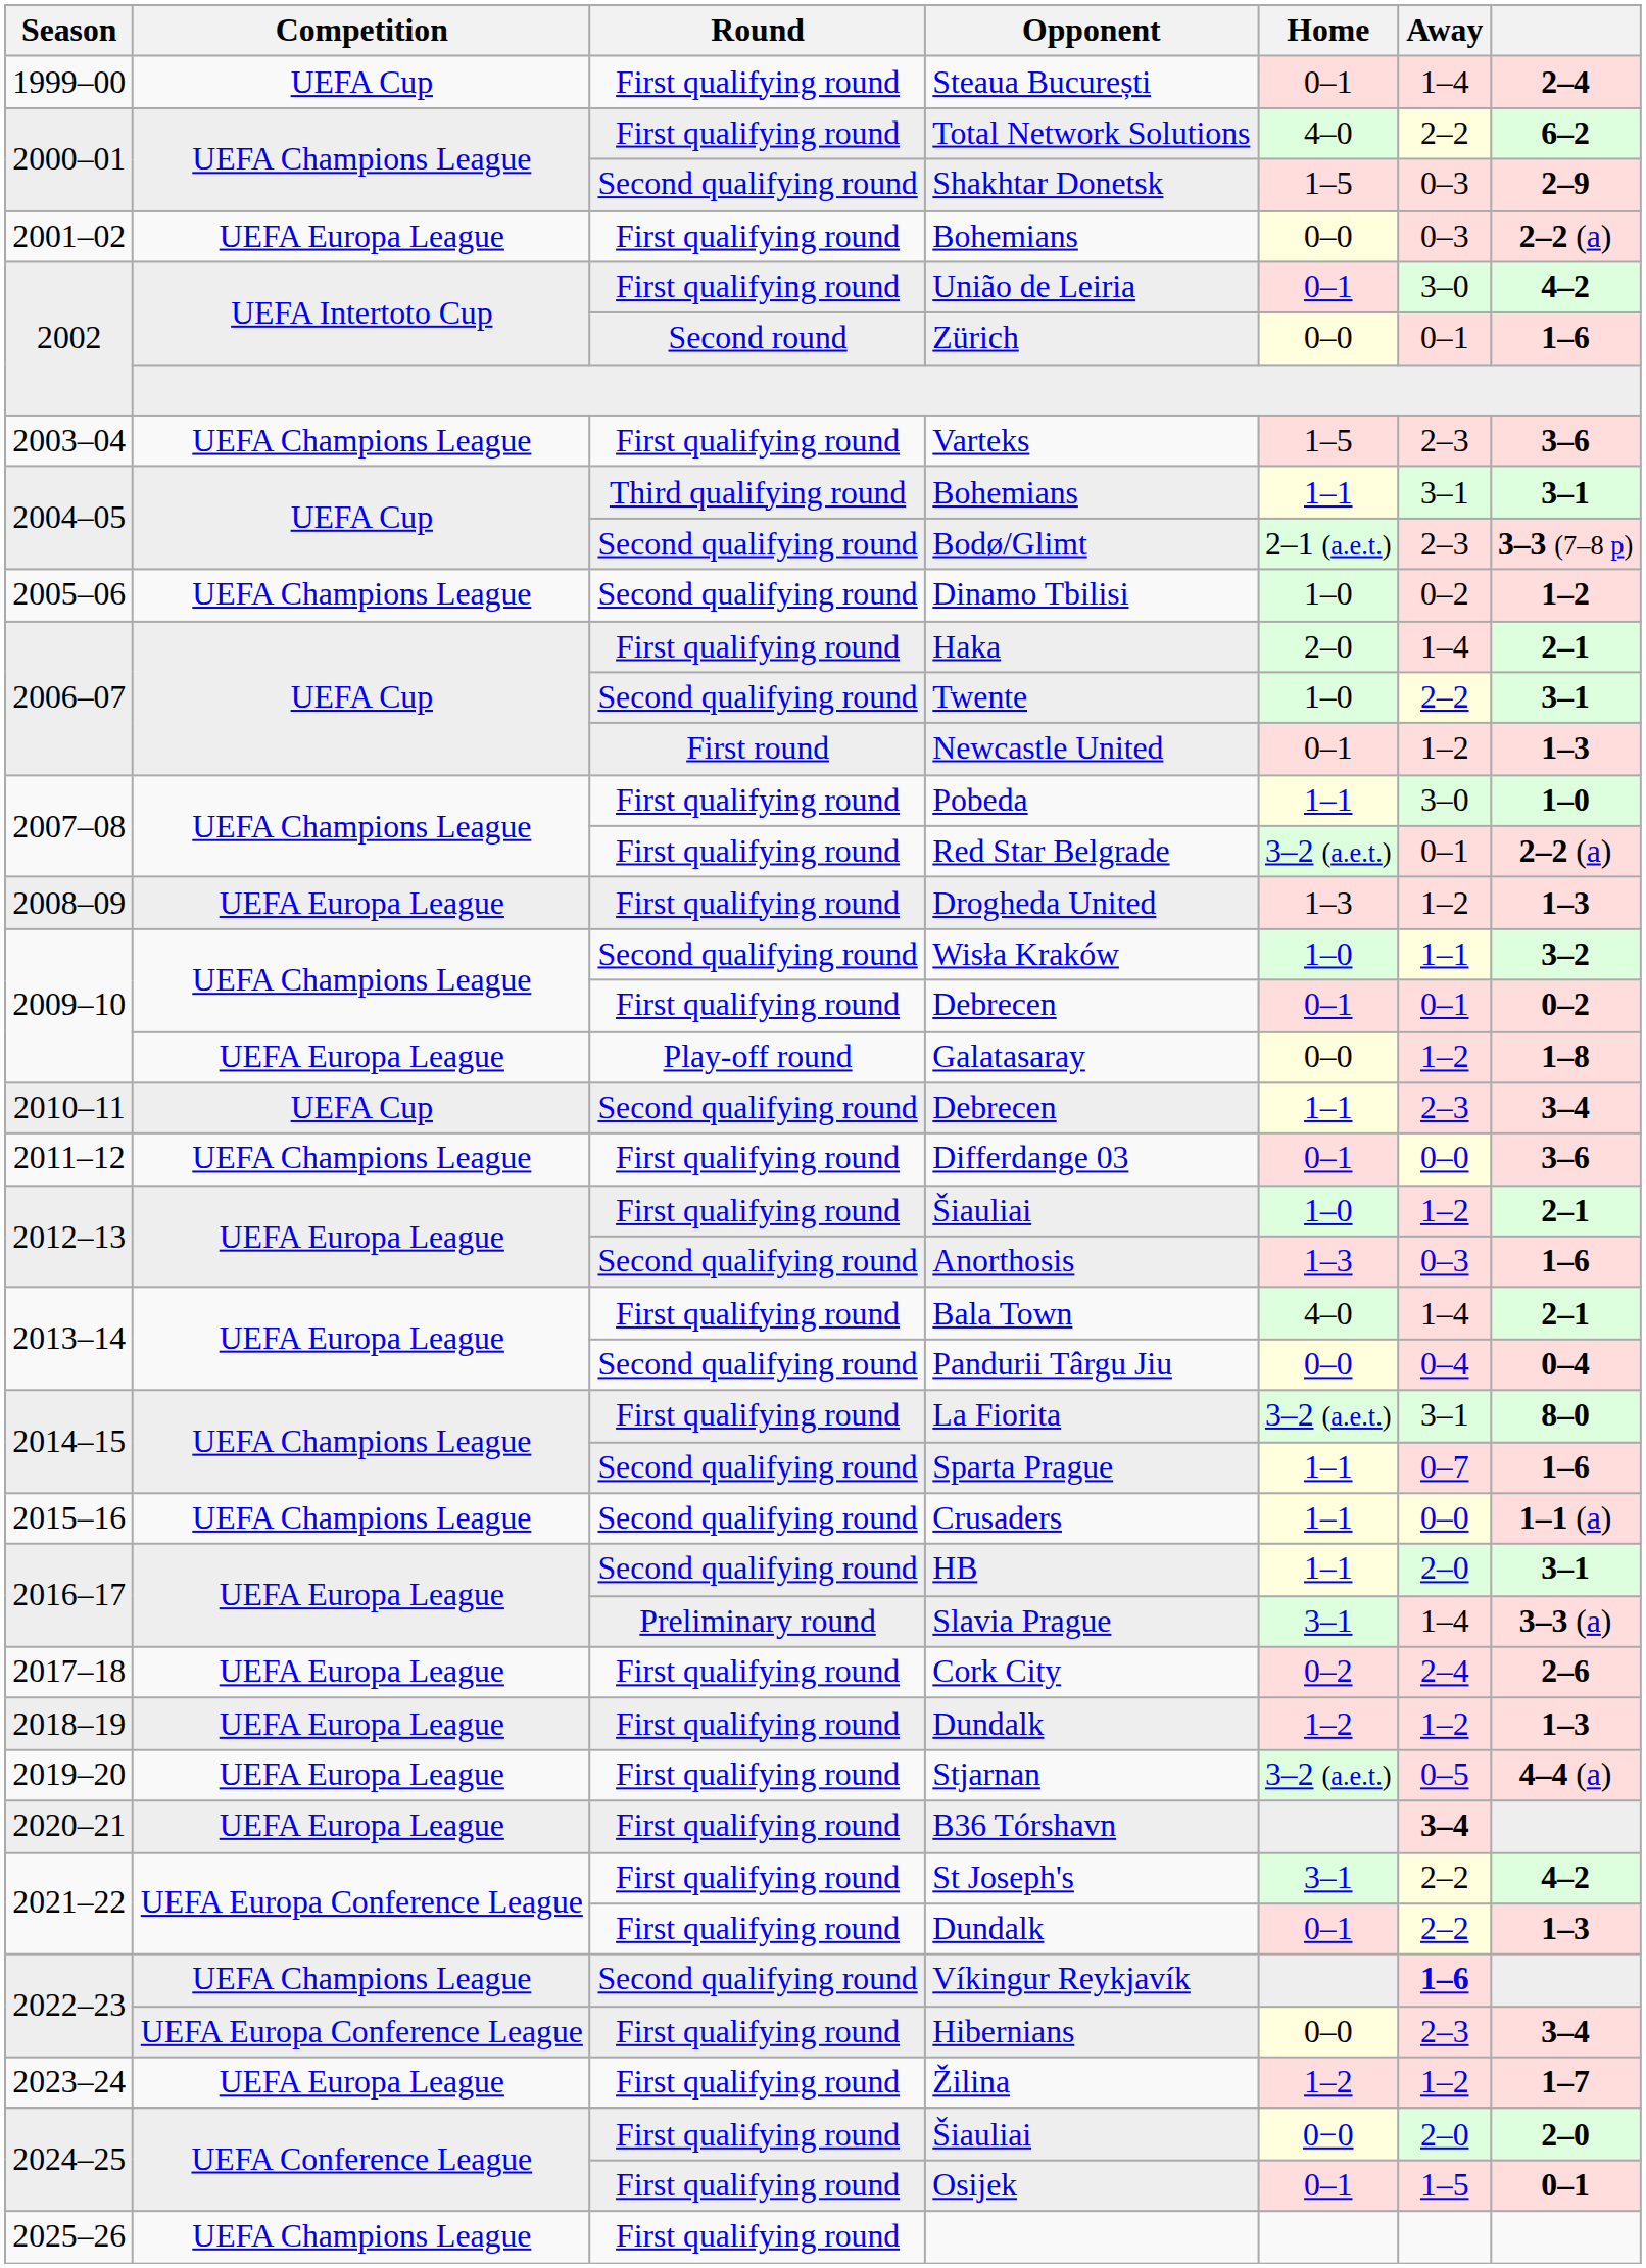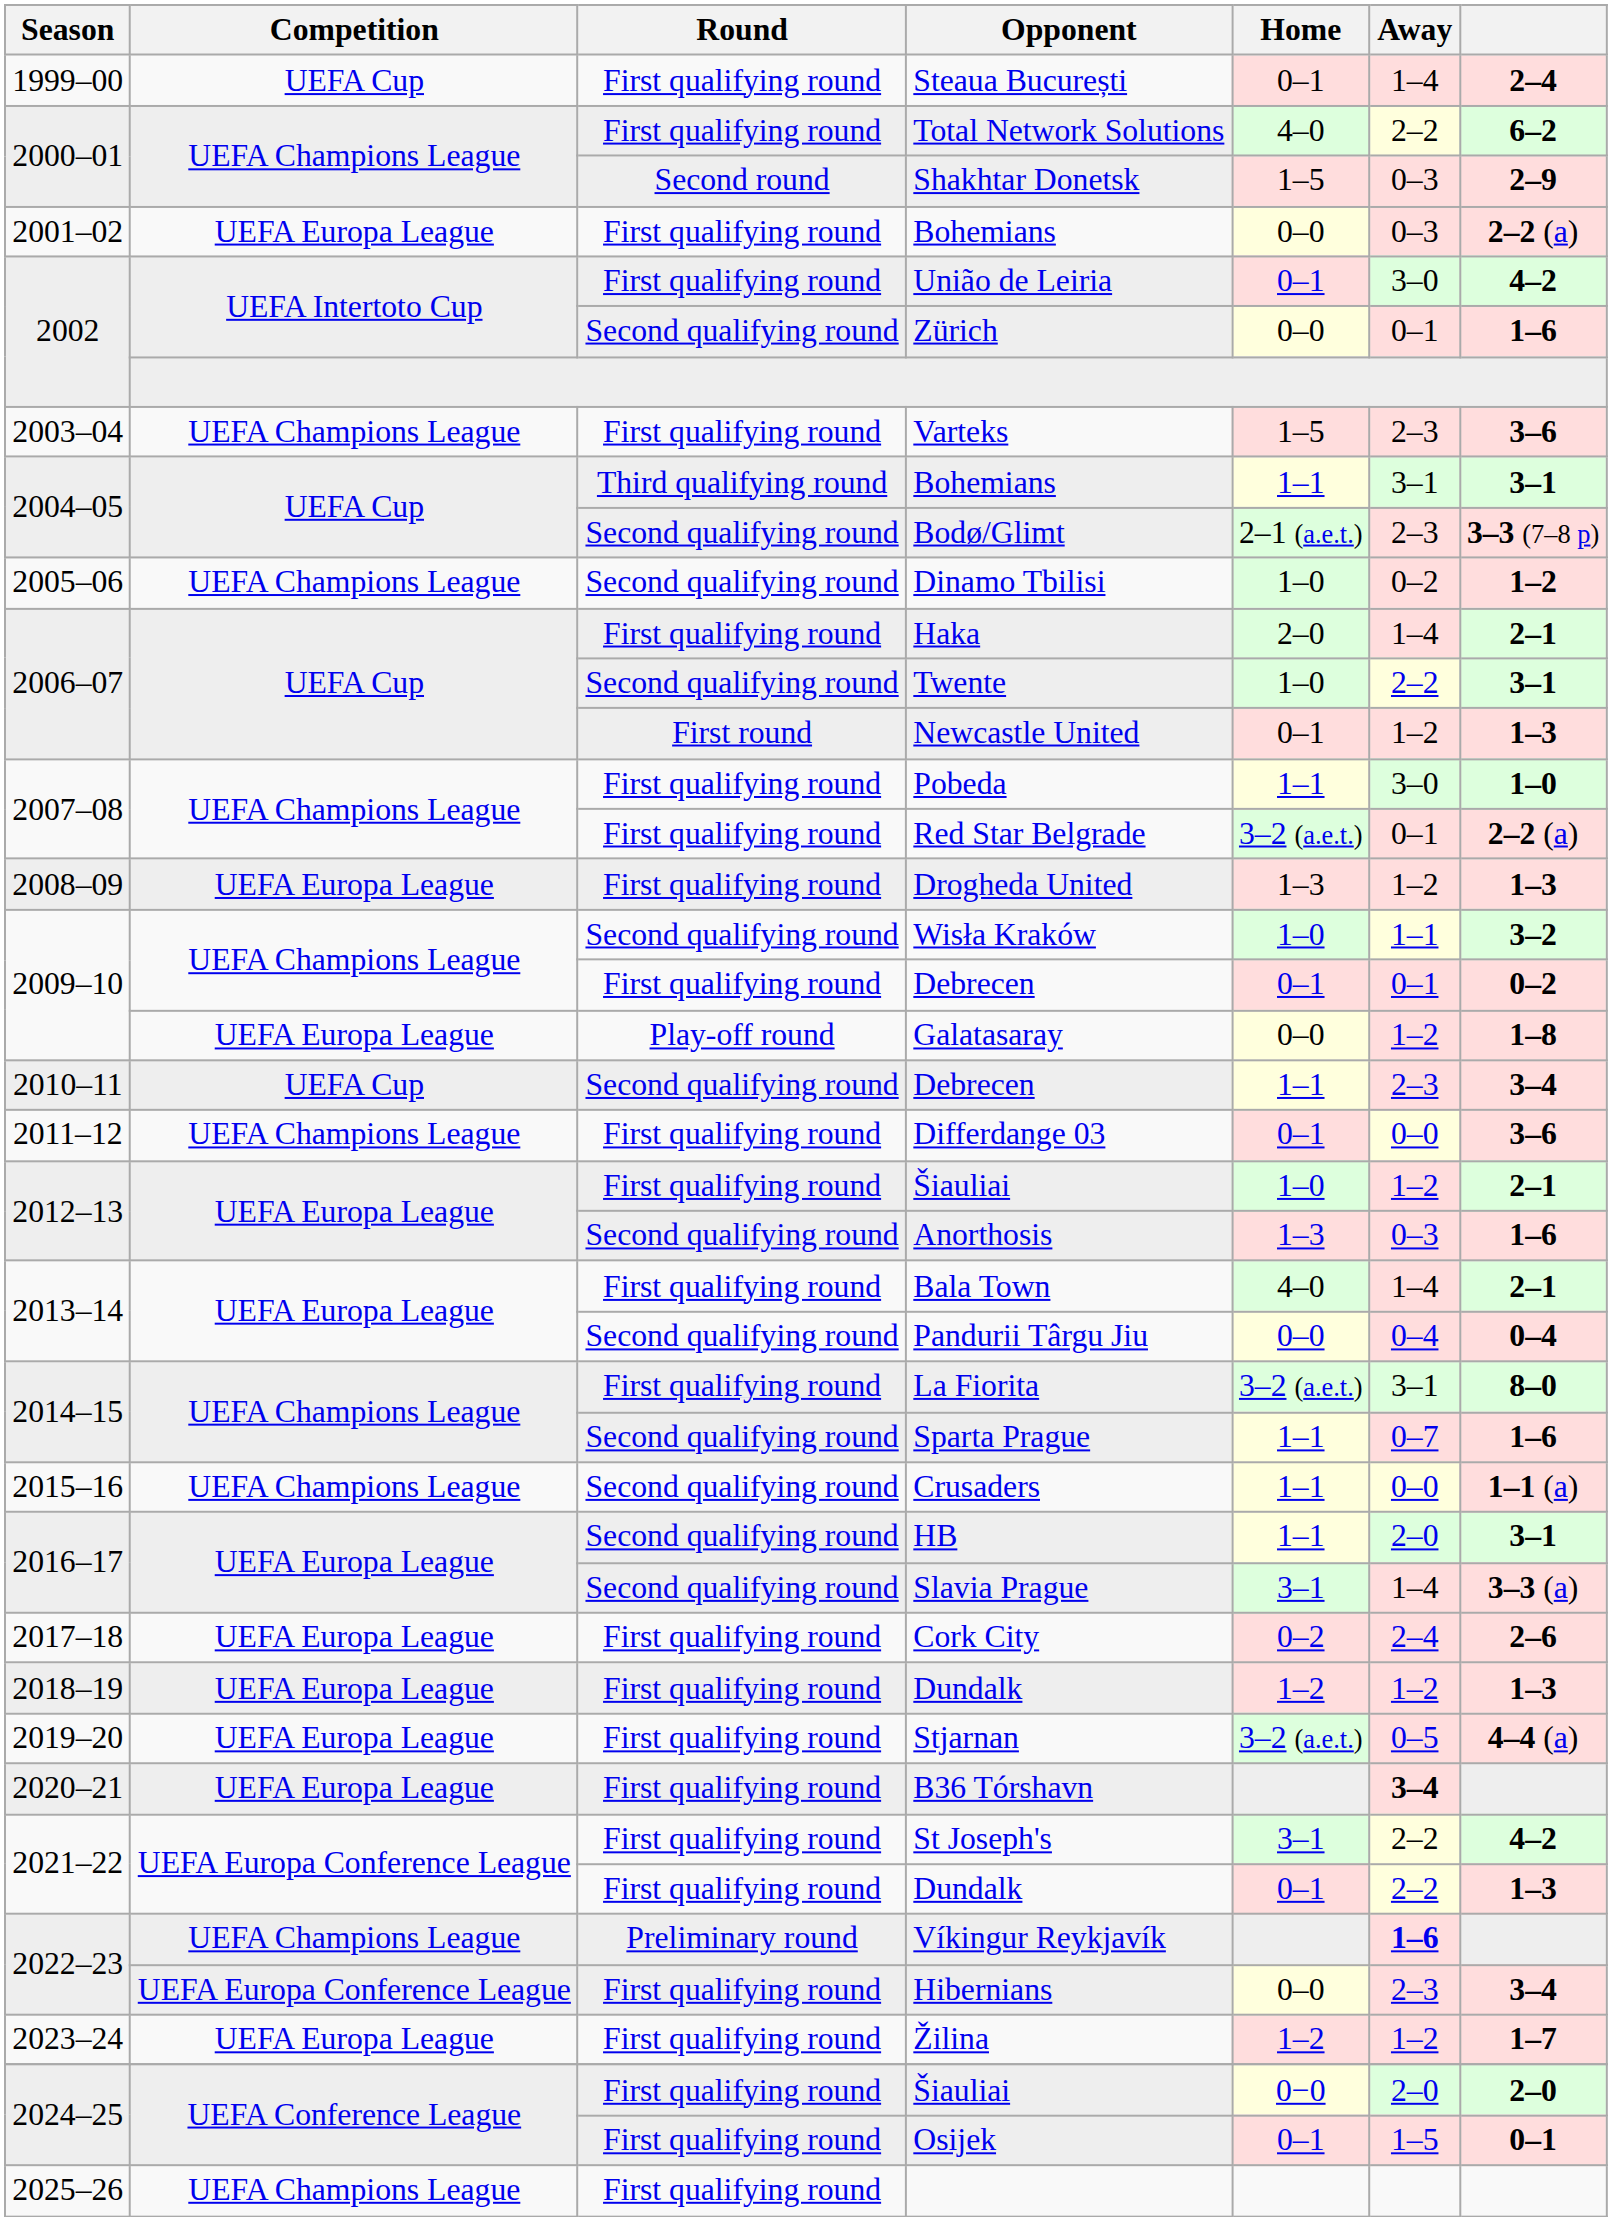Shakhtar Donetsk | Round: Second qualifying round -> Second round
Zürich | Round: Second round -> Second qualifying round
Slavia Prague | Round: Preliminary round -> Second qualifying round
Víkingur Reykjavík | Round: Second qualifying round -> Preliminary round
